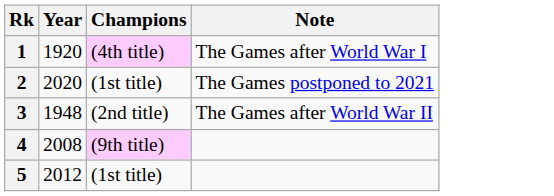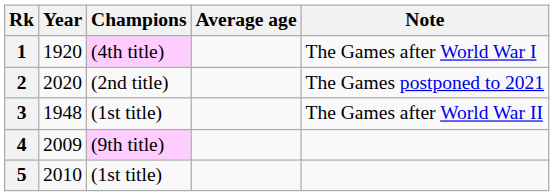+ column: Average age
2 | Champions: (1st title) -> (2nd title)
3 | Champions: (2nd title) -> (1st title)
4 | Year: 2008 -> 2009
5 | Year: 2012 -> 2010
